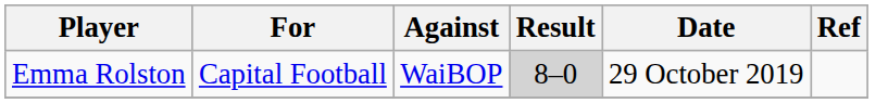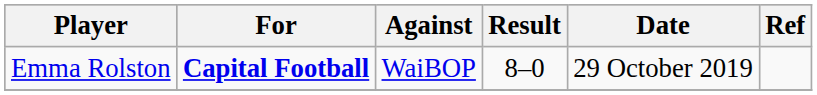Emma Rolston | For: normal -> bold
Emma Rolston | Result: lightgrey background -> no background
